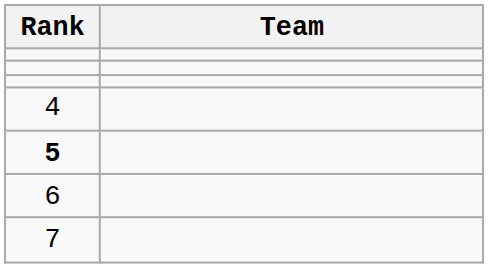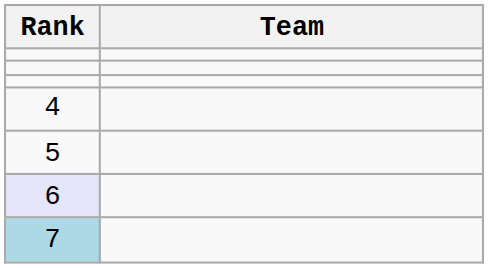row 6 | Rank: bold -> normal
row 7 | Rank: no background -> lavender background
row 8 | Rank: no background -> lightblue background
